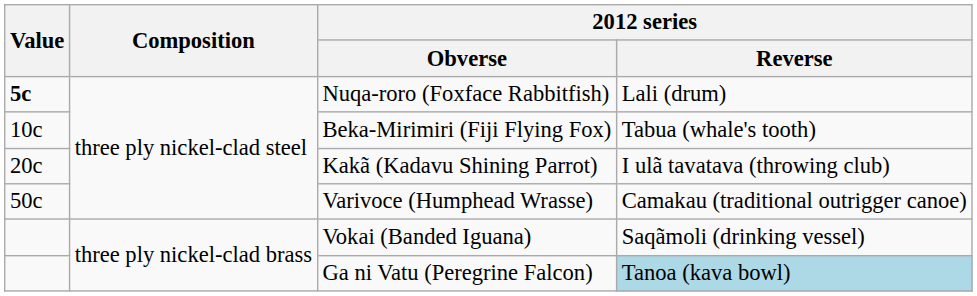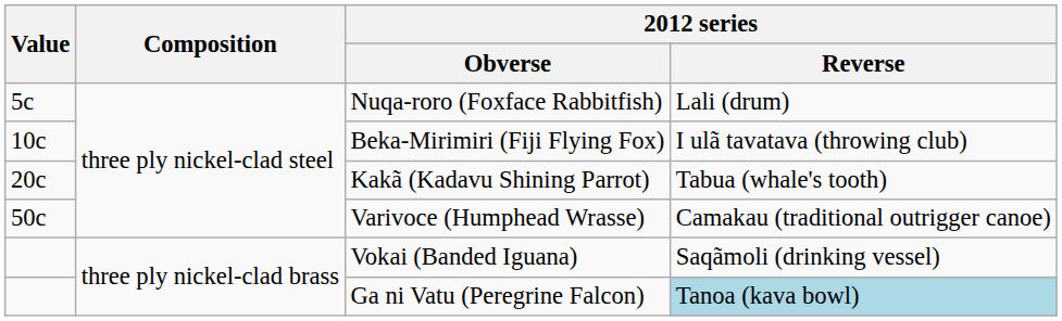Nuqa-roro (Foxface Rabbitfish) | Value: bold -> normal
Beka-Mirimiri (Fiji Flying Fox) | 2012 series / Reverse: Tabua (whale's tooth) -> I ulã tavatava (throwing club)
Kakã (Kadavu Shining Parrot) | 2012 series / Reverse: I ulã tavatava (throwing club) -> Tabua (whale's tooth)
